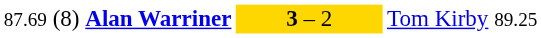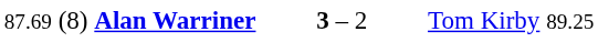87.69 (8) Alan Warriner | column 2: gold background -> no background
